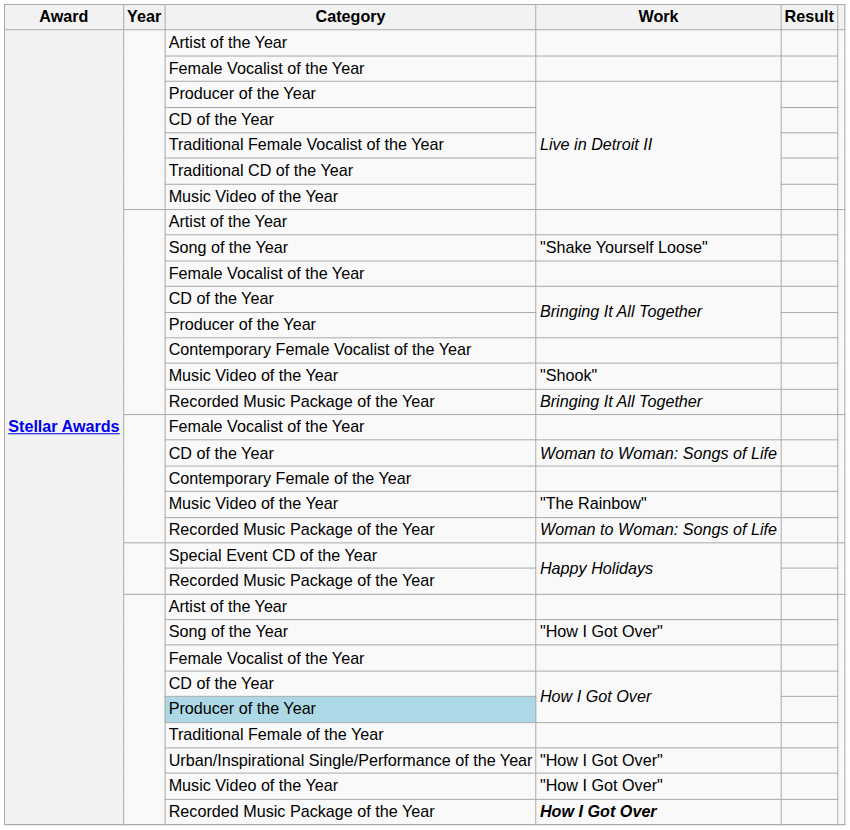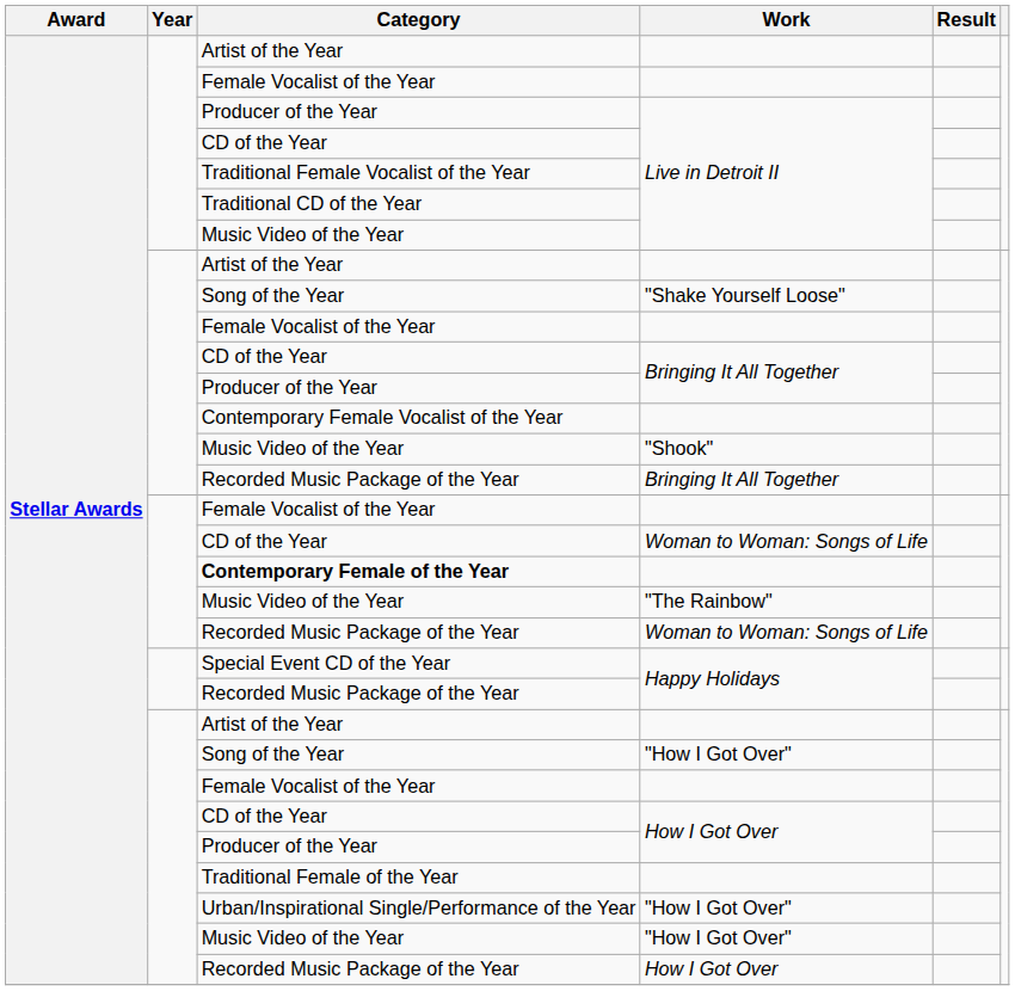Contemporary Female of the Year | Category: normal -> bold
Producer of the Year / How I Got Over | Category: lightblue background -> no background
Recorded Music Package of the Year / How I Got Over | Work: bold -> normal
